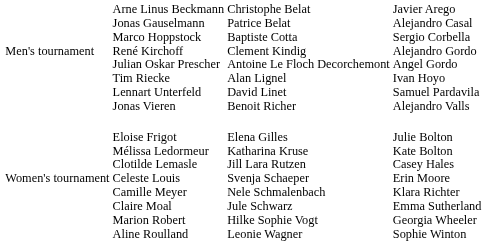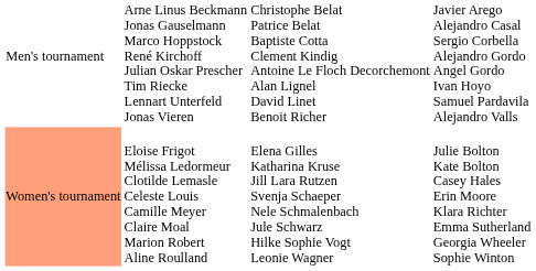Women's tournament | column 1: no background -> lightsalmon background
